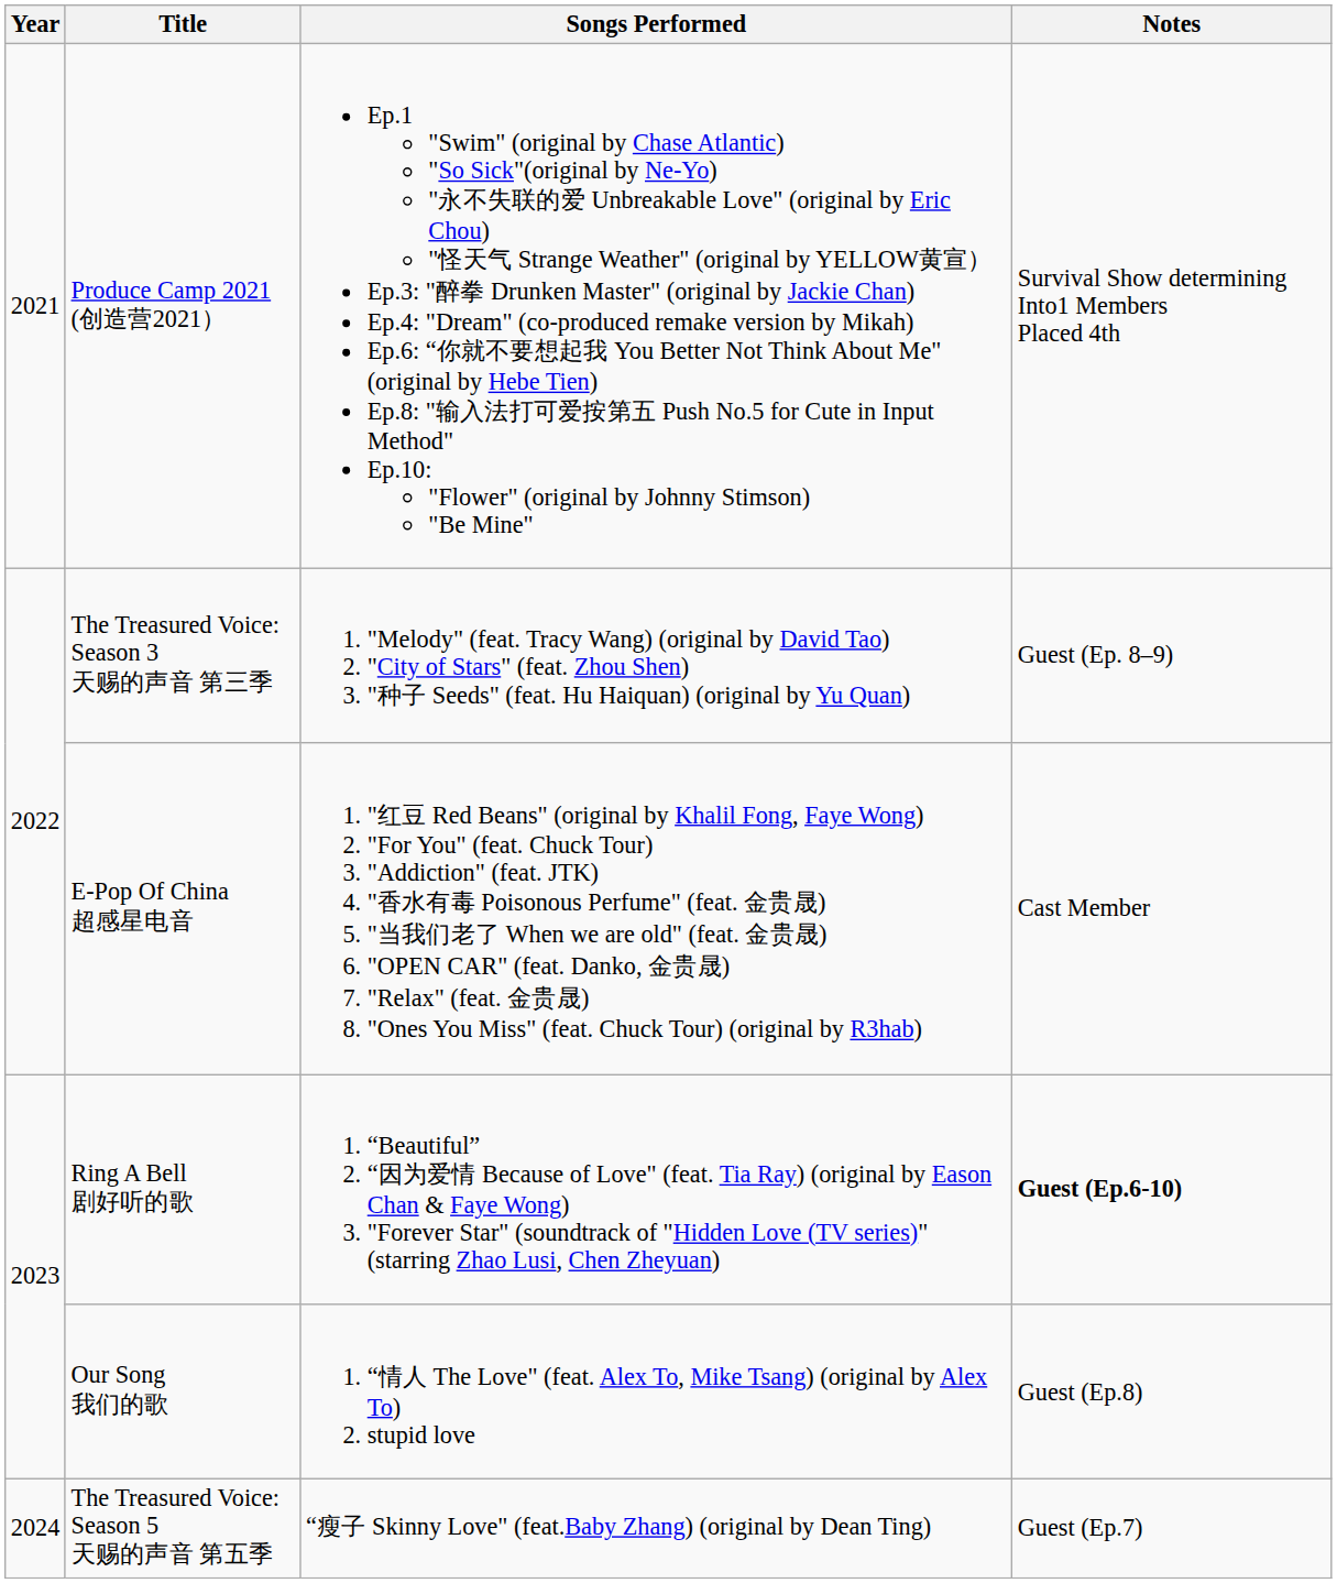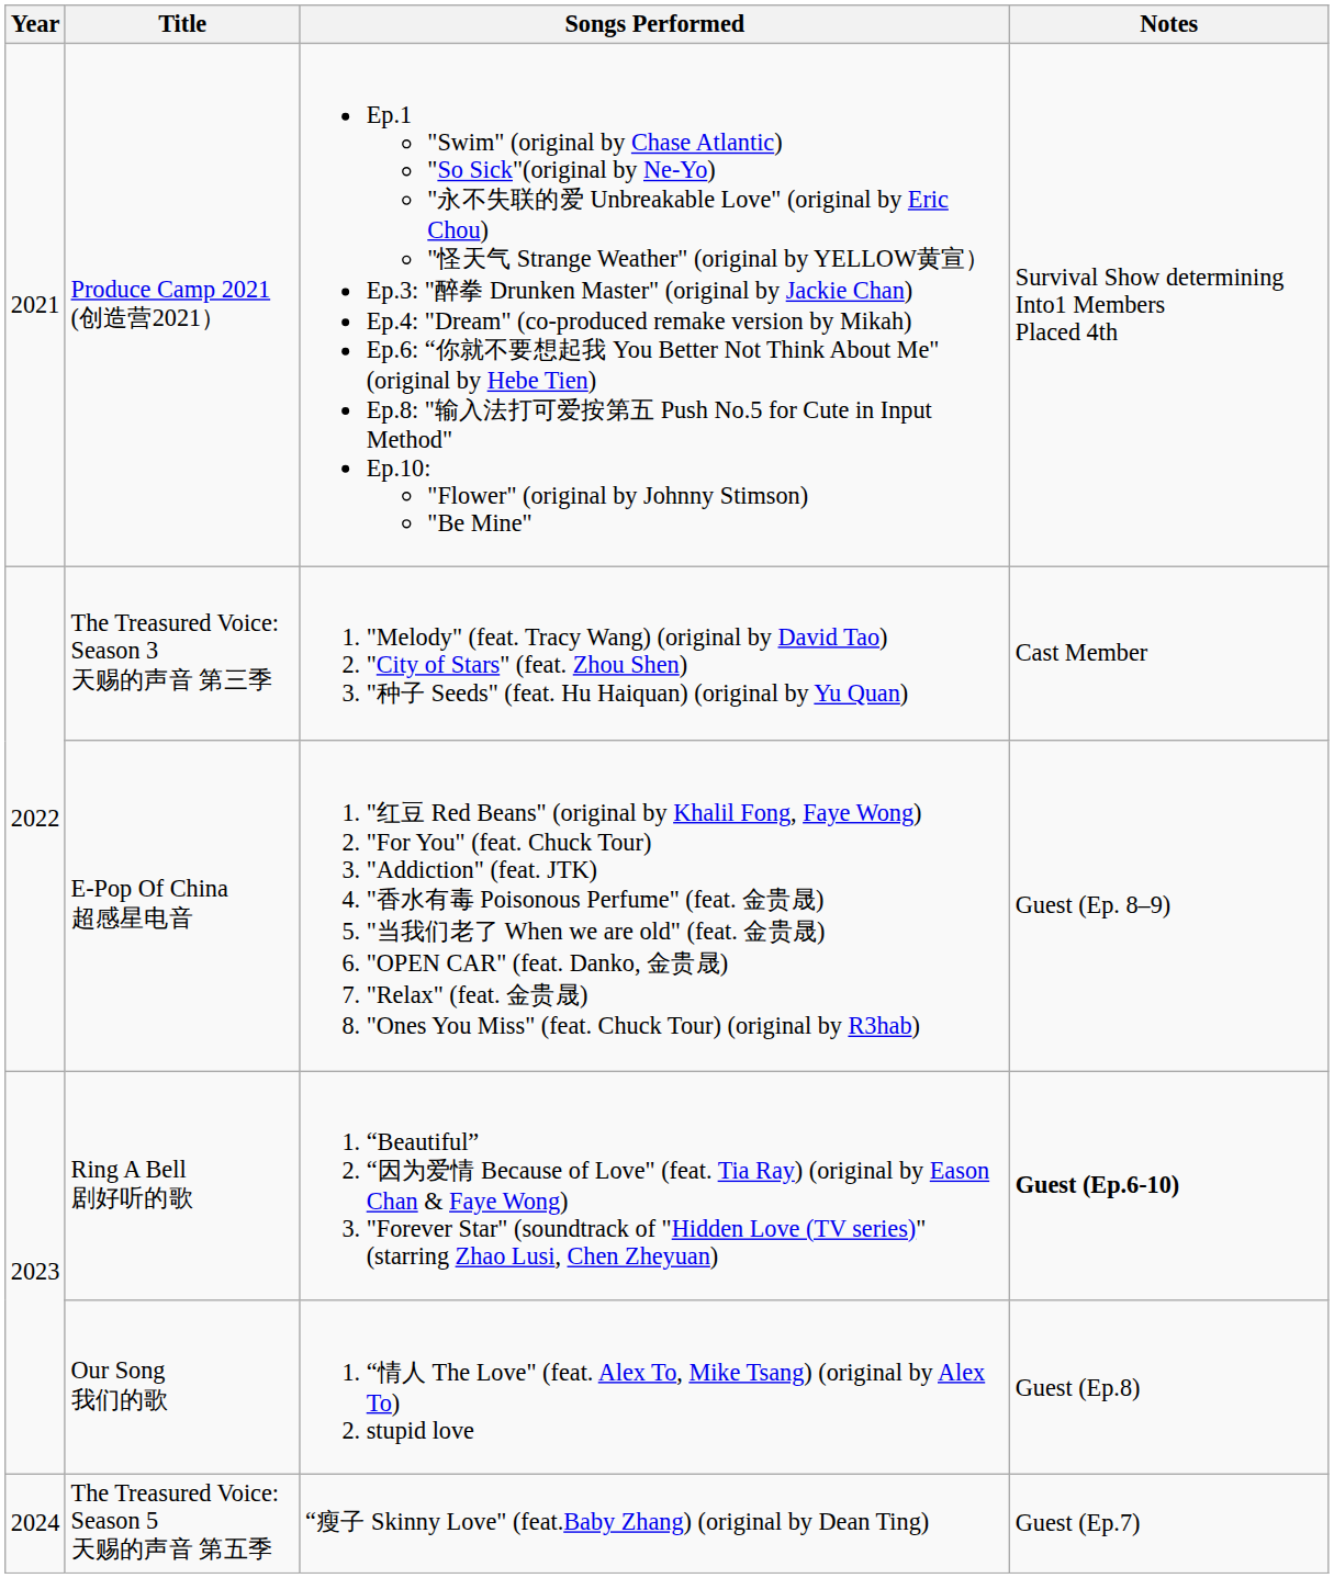The Treasured Voice: Season 3 天赐的声音 第三季 | Notes: Guest (Ep. 8–9) -> Cast Member
E-Pop Of China 超感星电音 | Notes: Cast Member -> Guest (Ep. 8–9)
